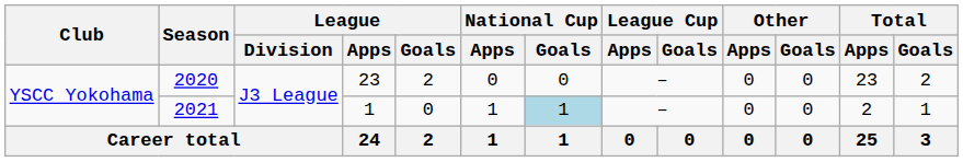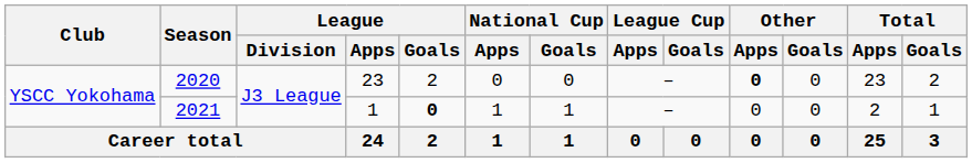2020 | Other / Apps: normal -> bold
2021 | League / Goals: normal -> bold
2021 | National Cup / Goals: lightblue background -> no background
